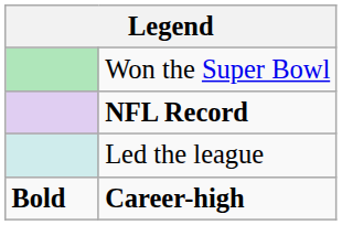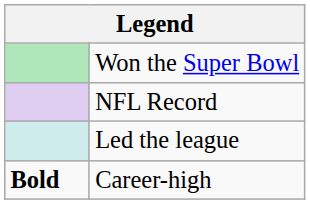NFL Record | column 2: bold -> normal
Career-high | column 2: bold -> normal
